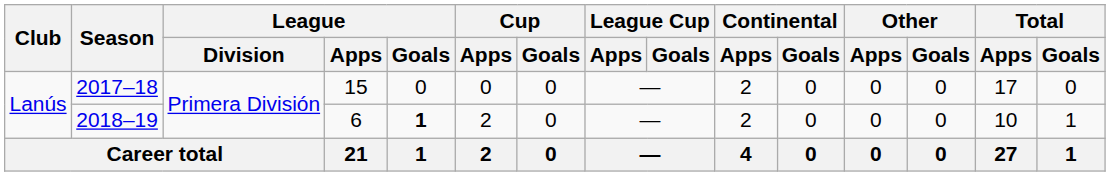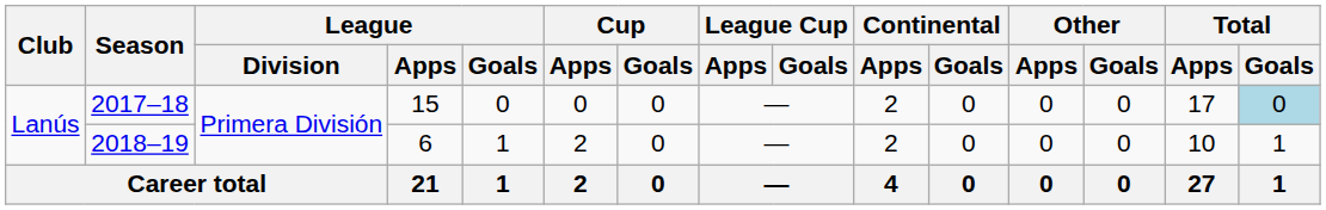2017–18 | Total / Goals: no background -> lightblue background
2018–19 | League / Goals: bold -> normal
